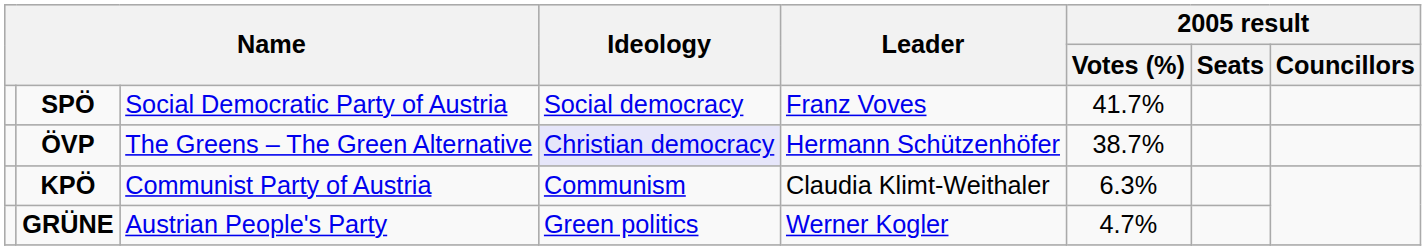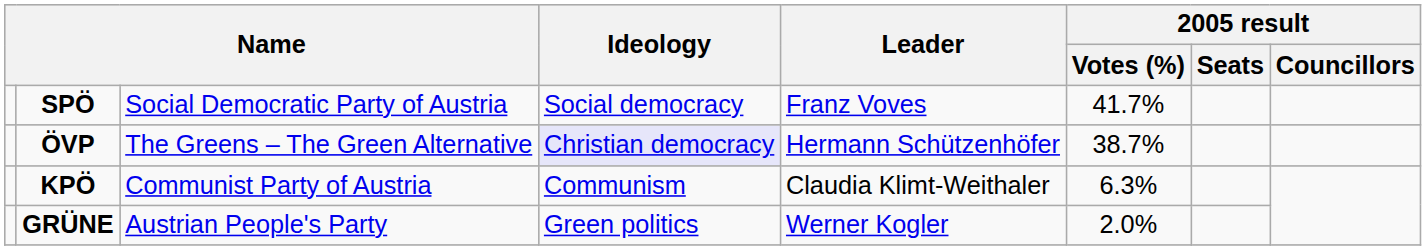GRÜNE | 2005 result / Votes (%): 4.7% -> 2.0%
